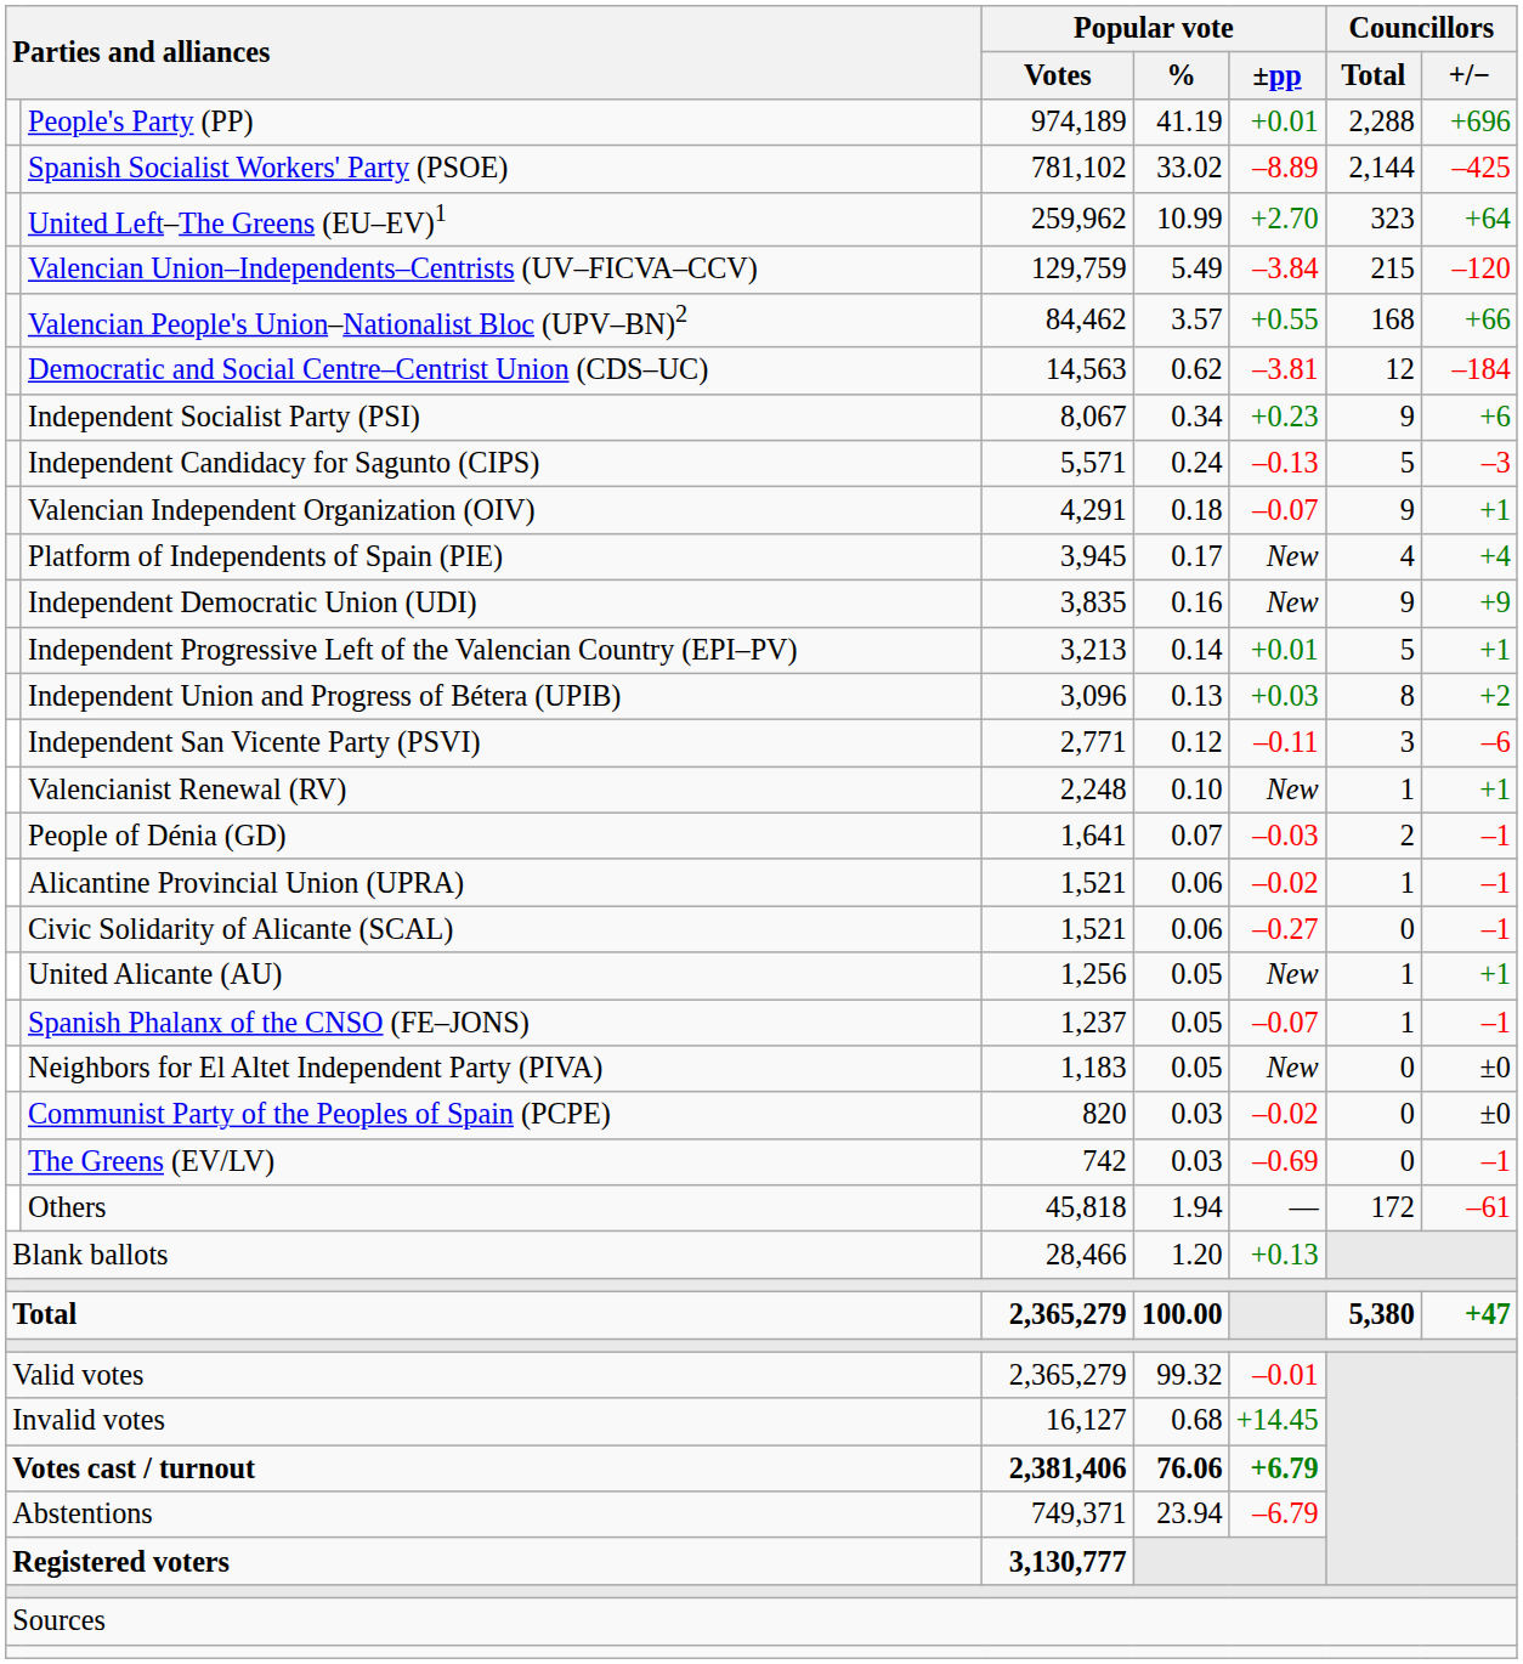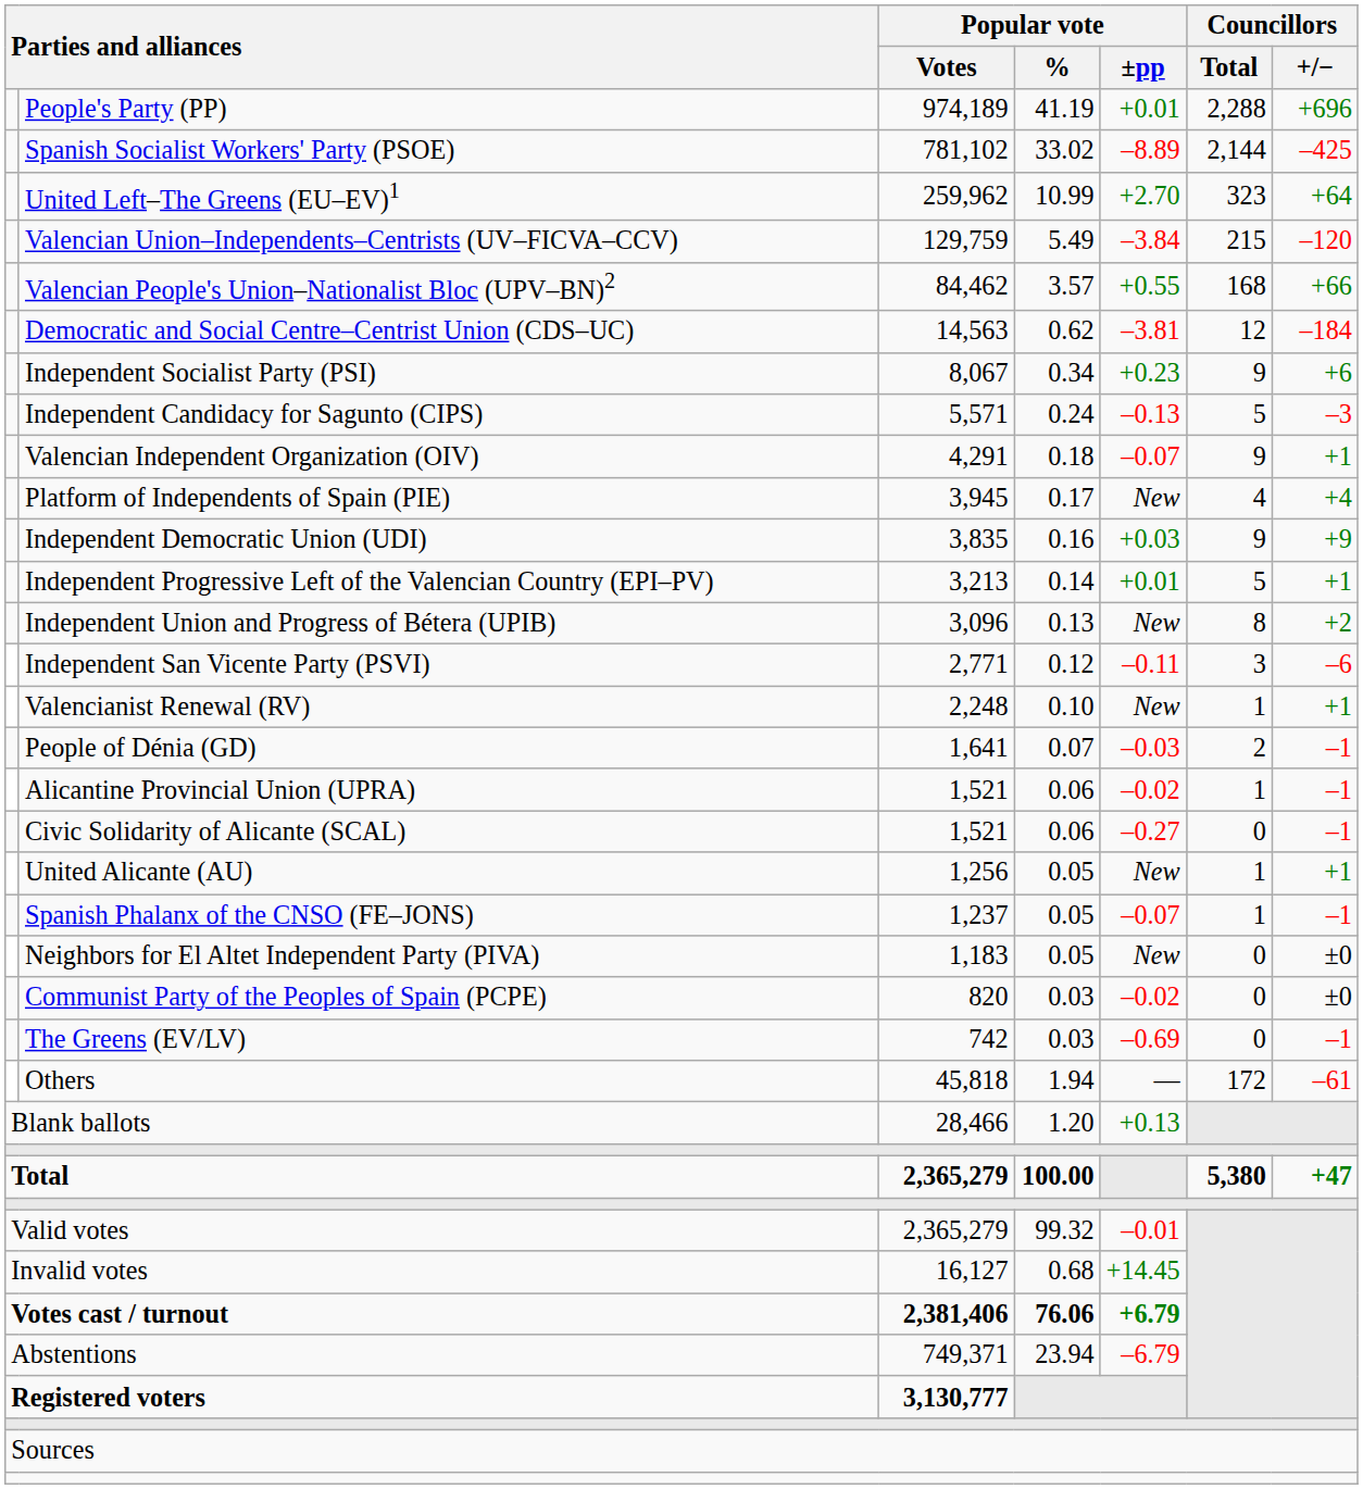Independent Democratic Union (UDI) | Popular vote / ±pp: New -> +0.03
Independent Union and Progress of Bétera (UPIB) | Popular vote / ±pp: +0.03 -> New
